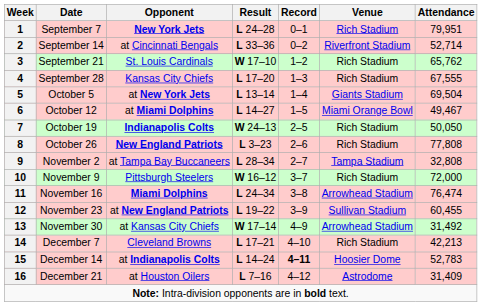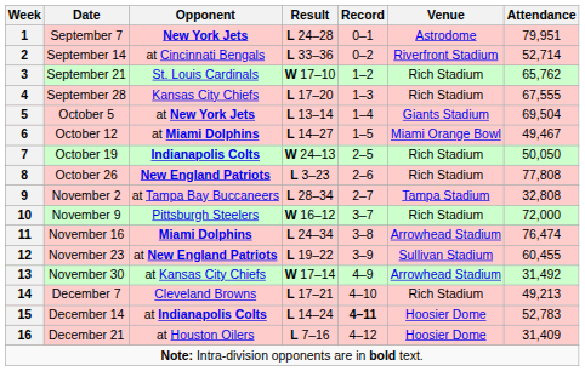1 | Venue: Rich Stadium -> Astrodome
14 | Attendance: 42,213 -> 49,213
16 | Venue: Astrodome -> Hoosier Dome
